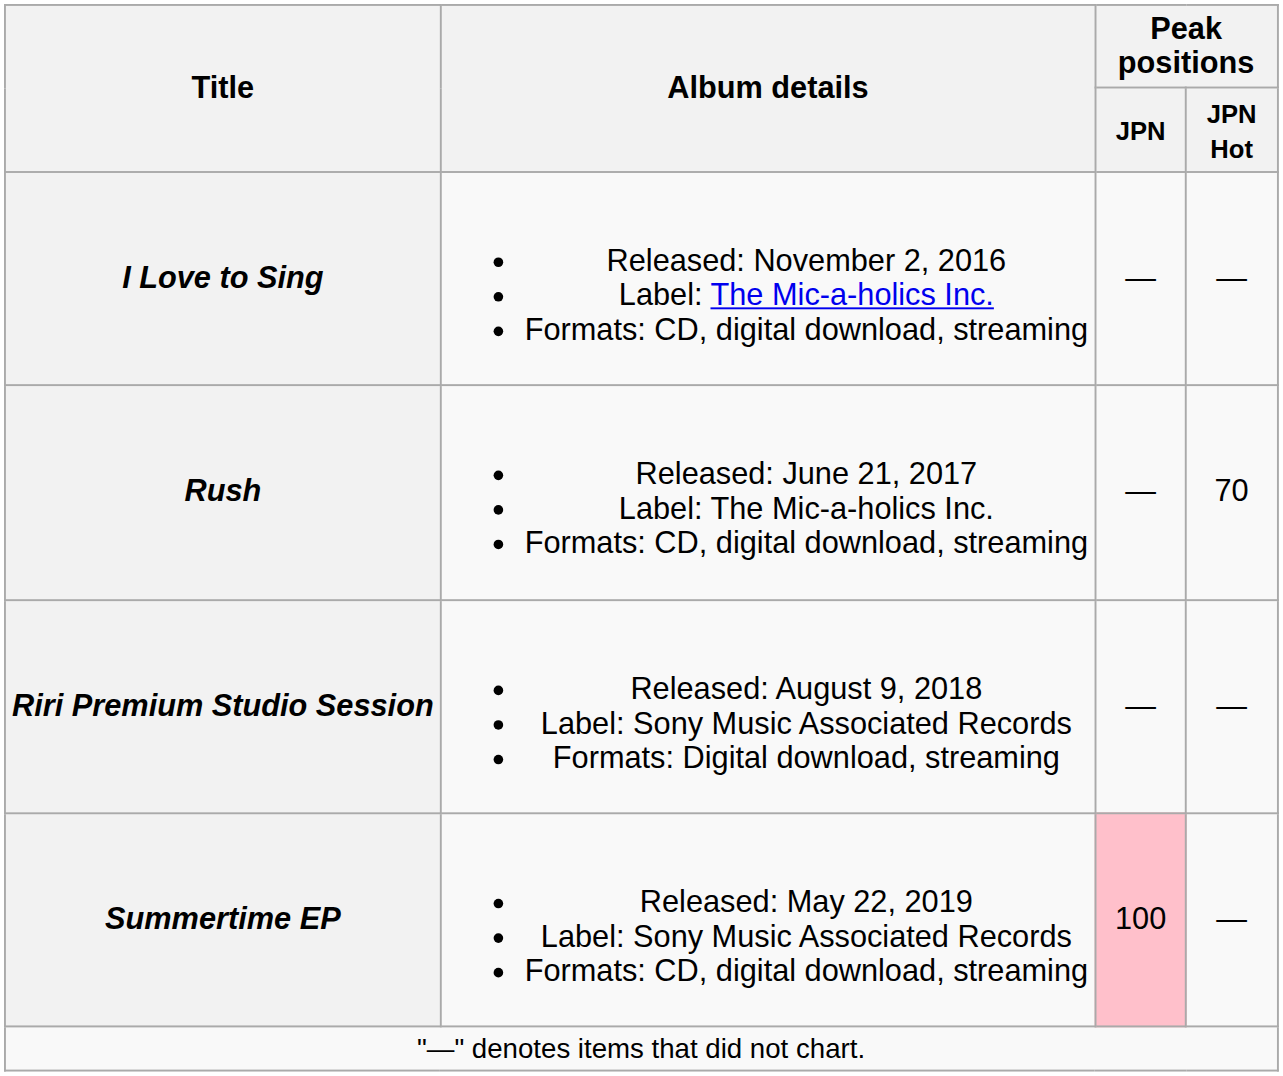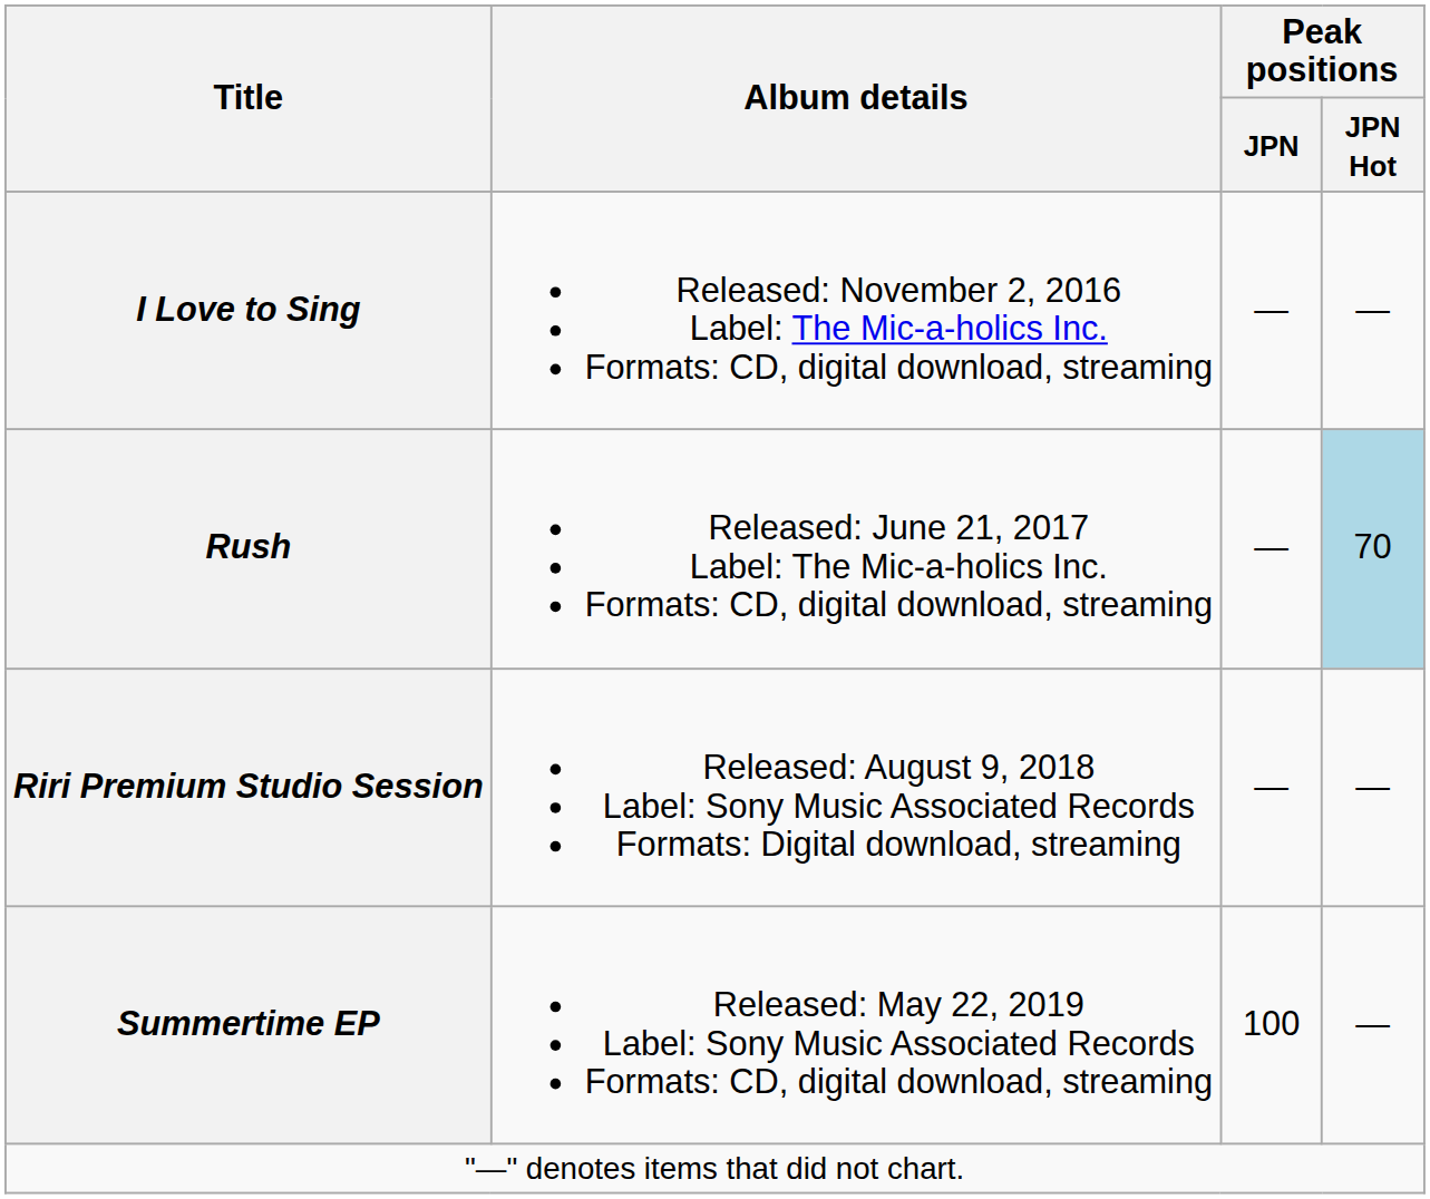Rush | Peak positions / JPN Hot: no background -> lightblue background
Summertime EP | Peak positions / JPN: pink background -> no background
